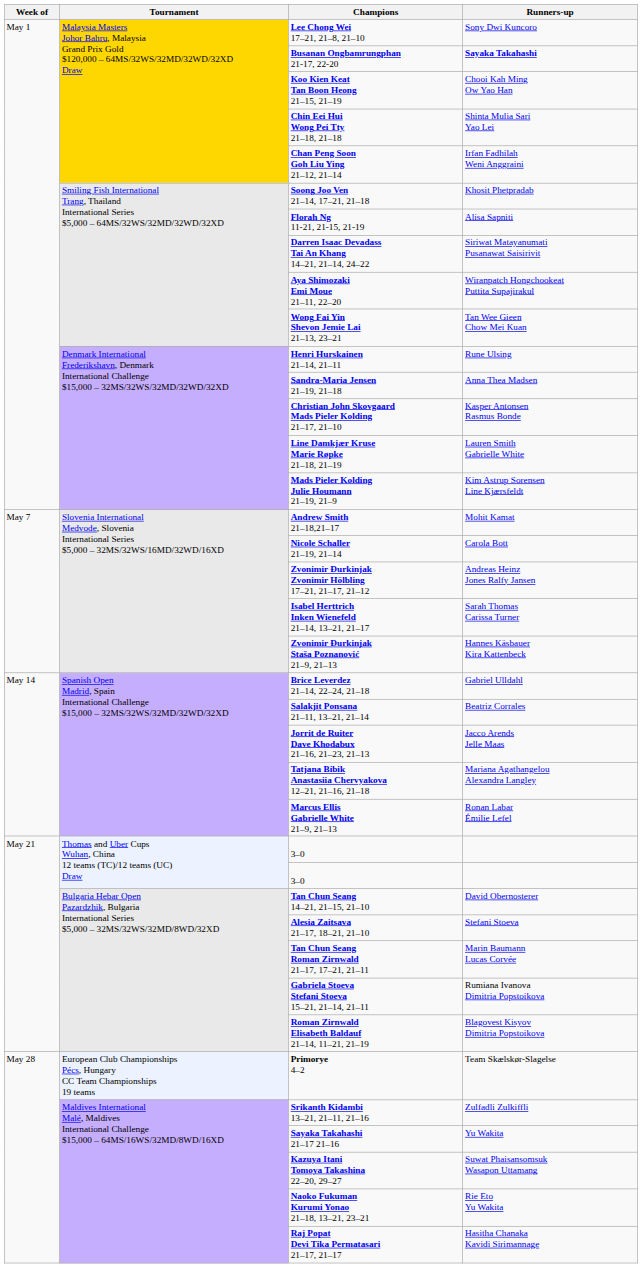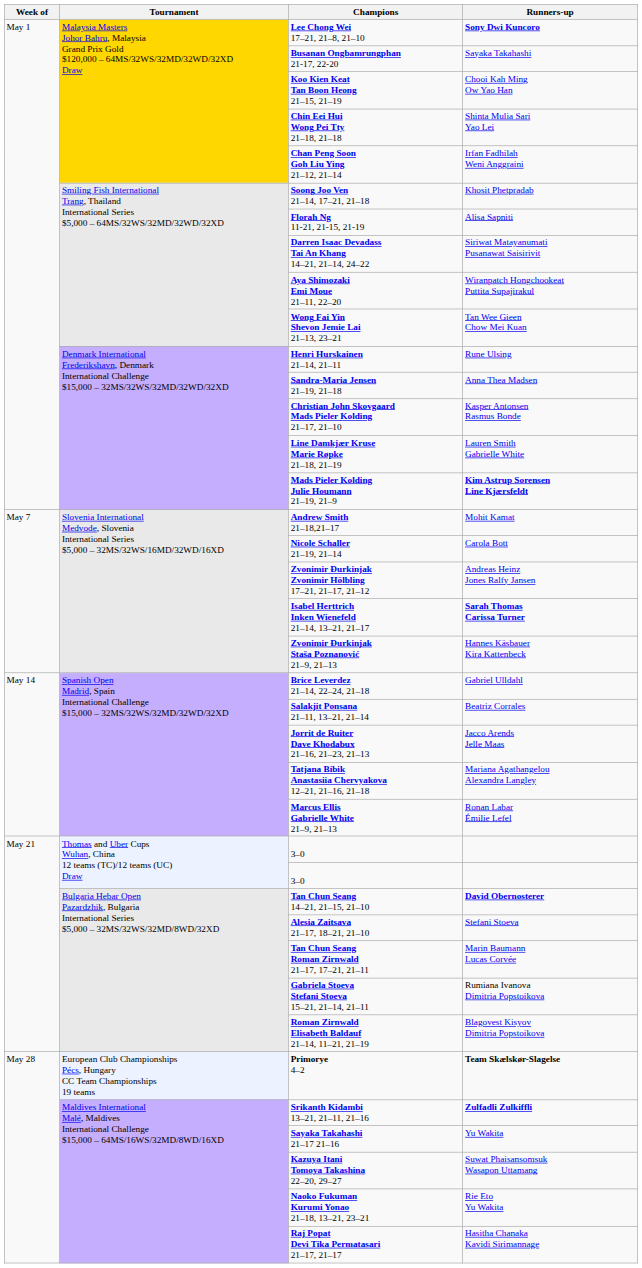Lee Chong Wei 17–21, 21–8, 21–10 | Runners-up: normal -> bold
Busanan Ongbamrungphan 21-17, 22-20 | Runners-up: bold -> normal
Mads Pieler Kolding Julie Houmann 21–19, 21–9 | Runners-up: normal -> bold
Isabel Herttrich Inken Wienefeld 21–14, 13–21, 21–17 | Runners-up: normal -> bold
Tan Chun Seang 14–21, 21–15, 21–10 | Runners-up: normal -> bold
Primorye 4–2 | Runners-up: normal -> bold
Srikanth Kidambi 13–21, 21–11, 21–16 | Runners-up: normal -> bold
